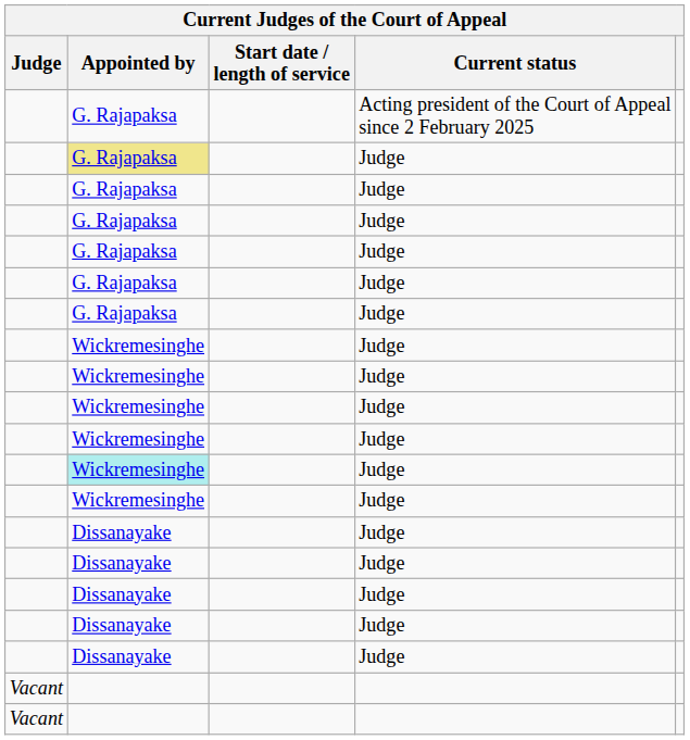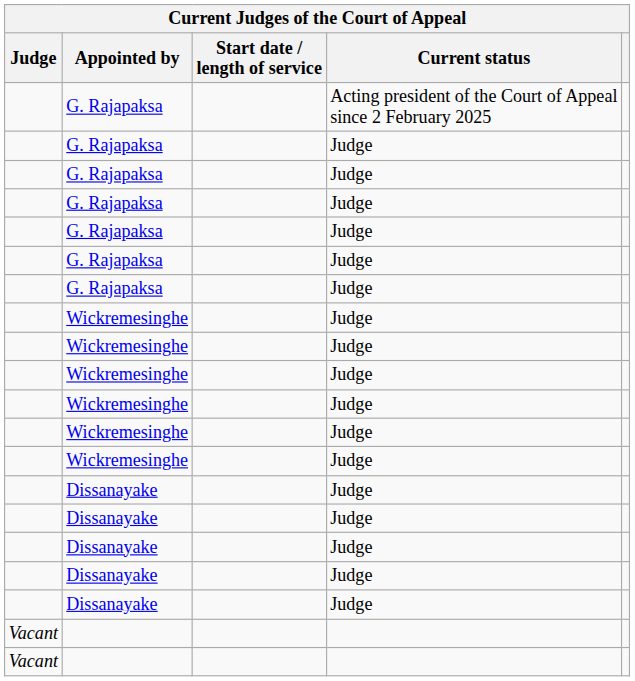row 4 | Appointed by: khaki background -> no background
row 14 | Appointed by: paleturquoise background -> no background
